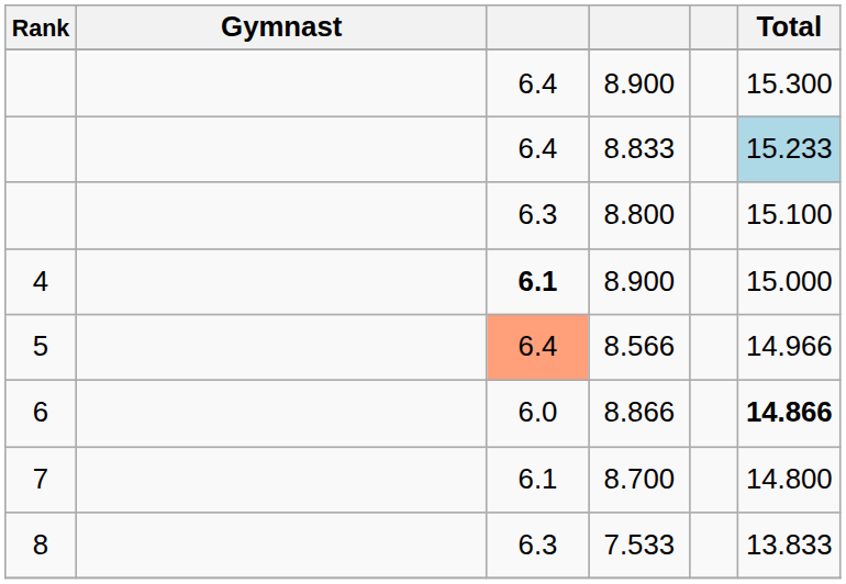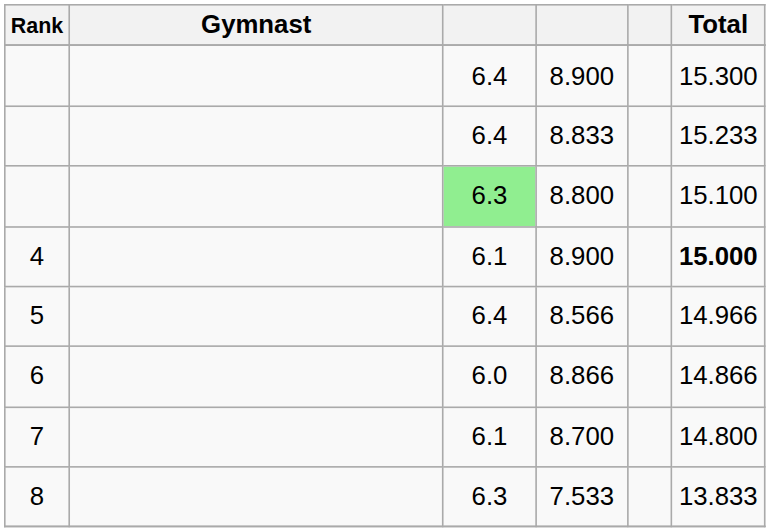8.833 | Total: lightblue background -> no background
8.800 | column 3: no background -> lightgreen background
4 / 8.900 | column 3: bold -> normal
4 / 8.900 | Total: normal -> bold
8.566 | column 3: lightsalmon background -> no background
8.866 | Total: bold -> normal
